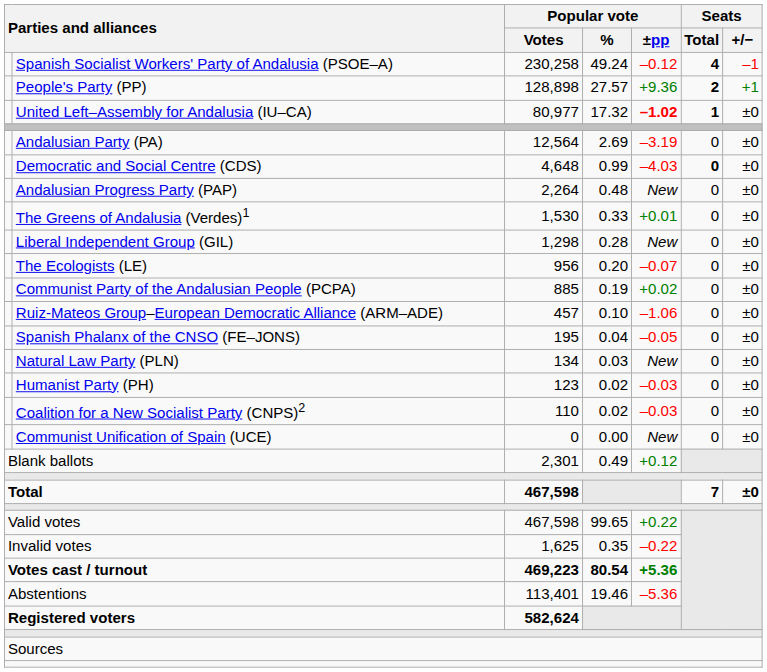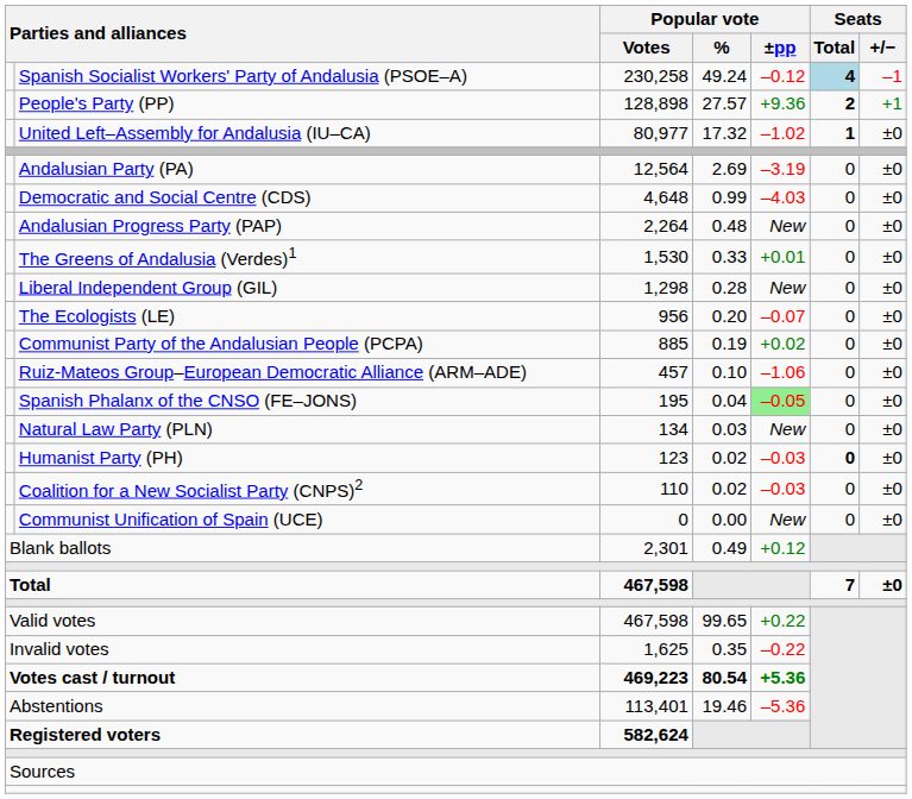Spanish Socialist Workers' Party of Andalusia (PSOE–A) | Seats / Total: no background -> lightblue background
United Left–Assembly for Andalusia (IU–CA) | Popular vote / ±pp: bold -> normal
Democratic and Social Centre (CDS) | Seats / Total: bold -> normal
Spanish Phalanx of the CNSO (FE–JONS) | Popular vote / ±pp: no background -> lightgreen background
Humanist Party (PH) | Seats / Total: normal -> bold
